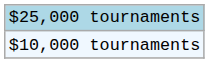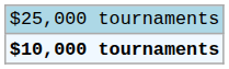row 2 | column 1: normal -> bold
